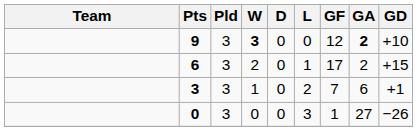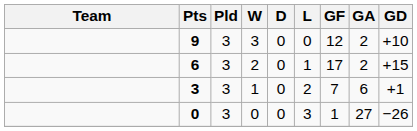9 | W: bold -> normal
9 | GA: bold -> normal
